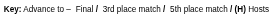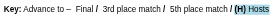Key: Advance to – | column 5: no background -> lightblue background
